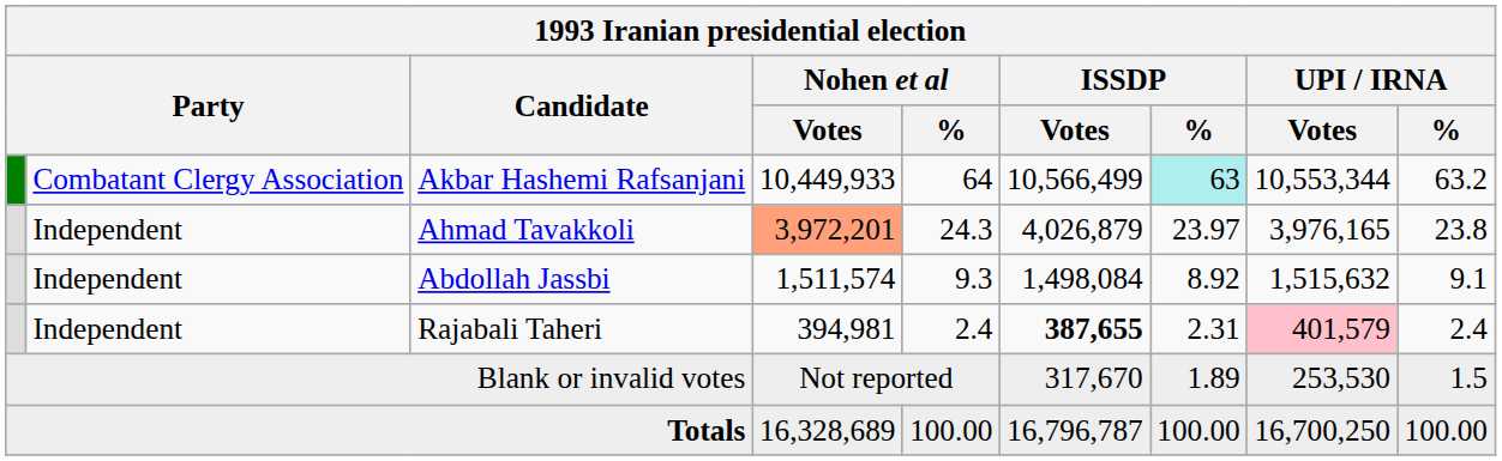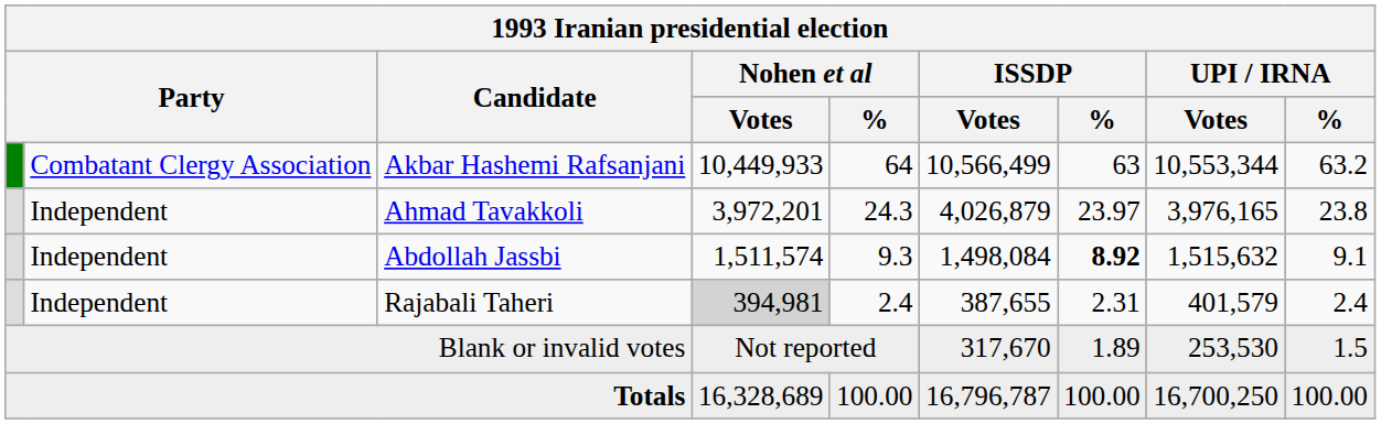Akbar Hashemi Rafsanjani | ISSDP / %: paleturquoise background -> no background
Ahmad Tavakkoli | Nohen et al / Votes: lightsalmon background -> no background
Abdollah Jassbi | ISSDP / %: normal -> bold
Rajabali Taheri | Nohen et al / Votes: no background -> lightgrey background
Rajabali Taheri | ISSDP / Votes: bold -> normal
Rajabali Taheri | UPI / IRNA / Votes: pink background -> no background
